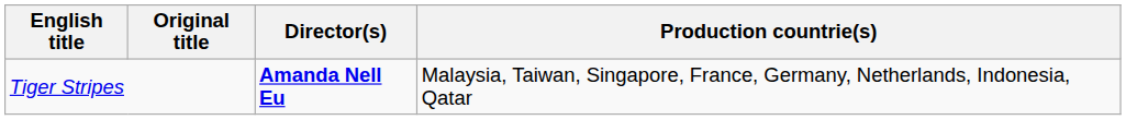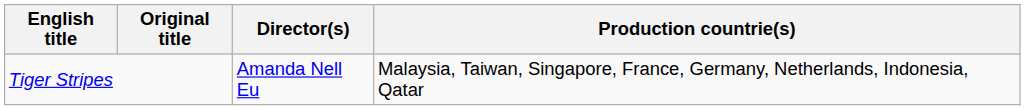Tiger Stripes | Director(s): bold -> normal
